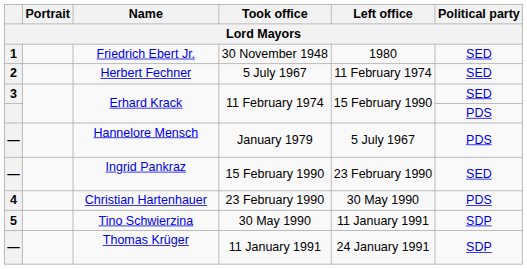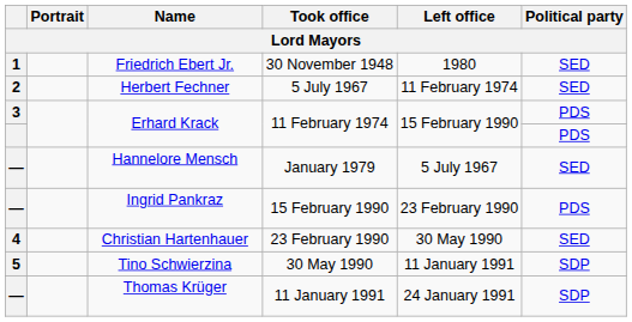3 / Erhard Krack | Political party: SED -> PDS
Hannelore Mensch | Political party: PDS -> SED
Ingrid Pankraz | Political party: SED -> PDS
Christian Hartenhauer | Political party: PDS -> SED
